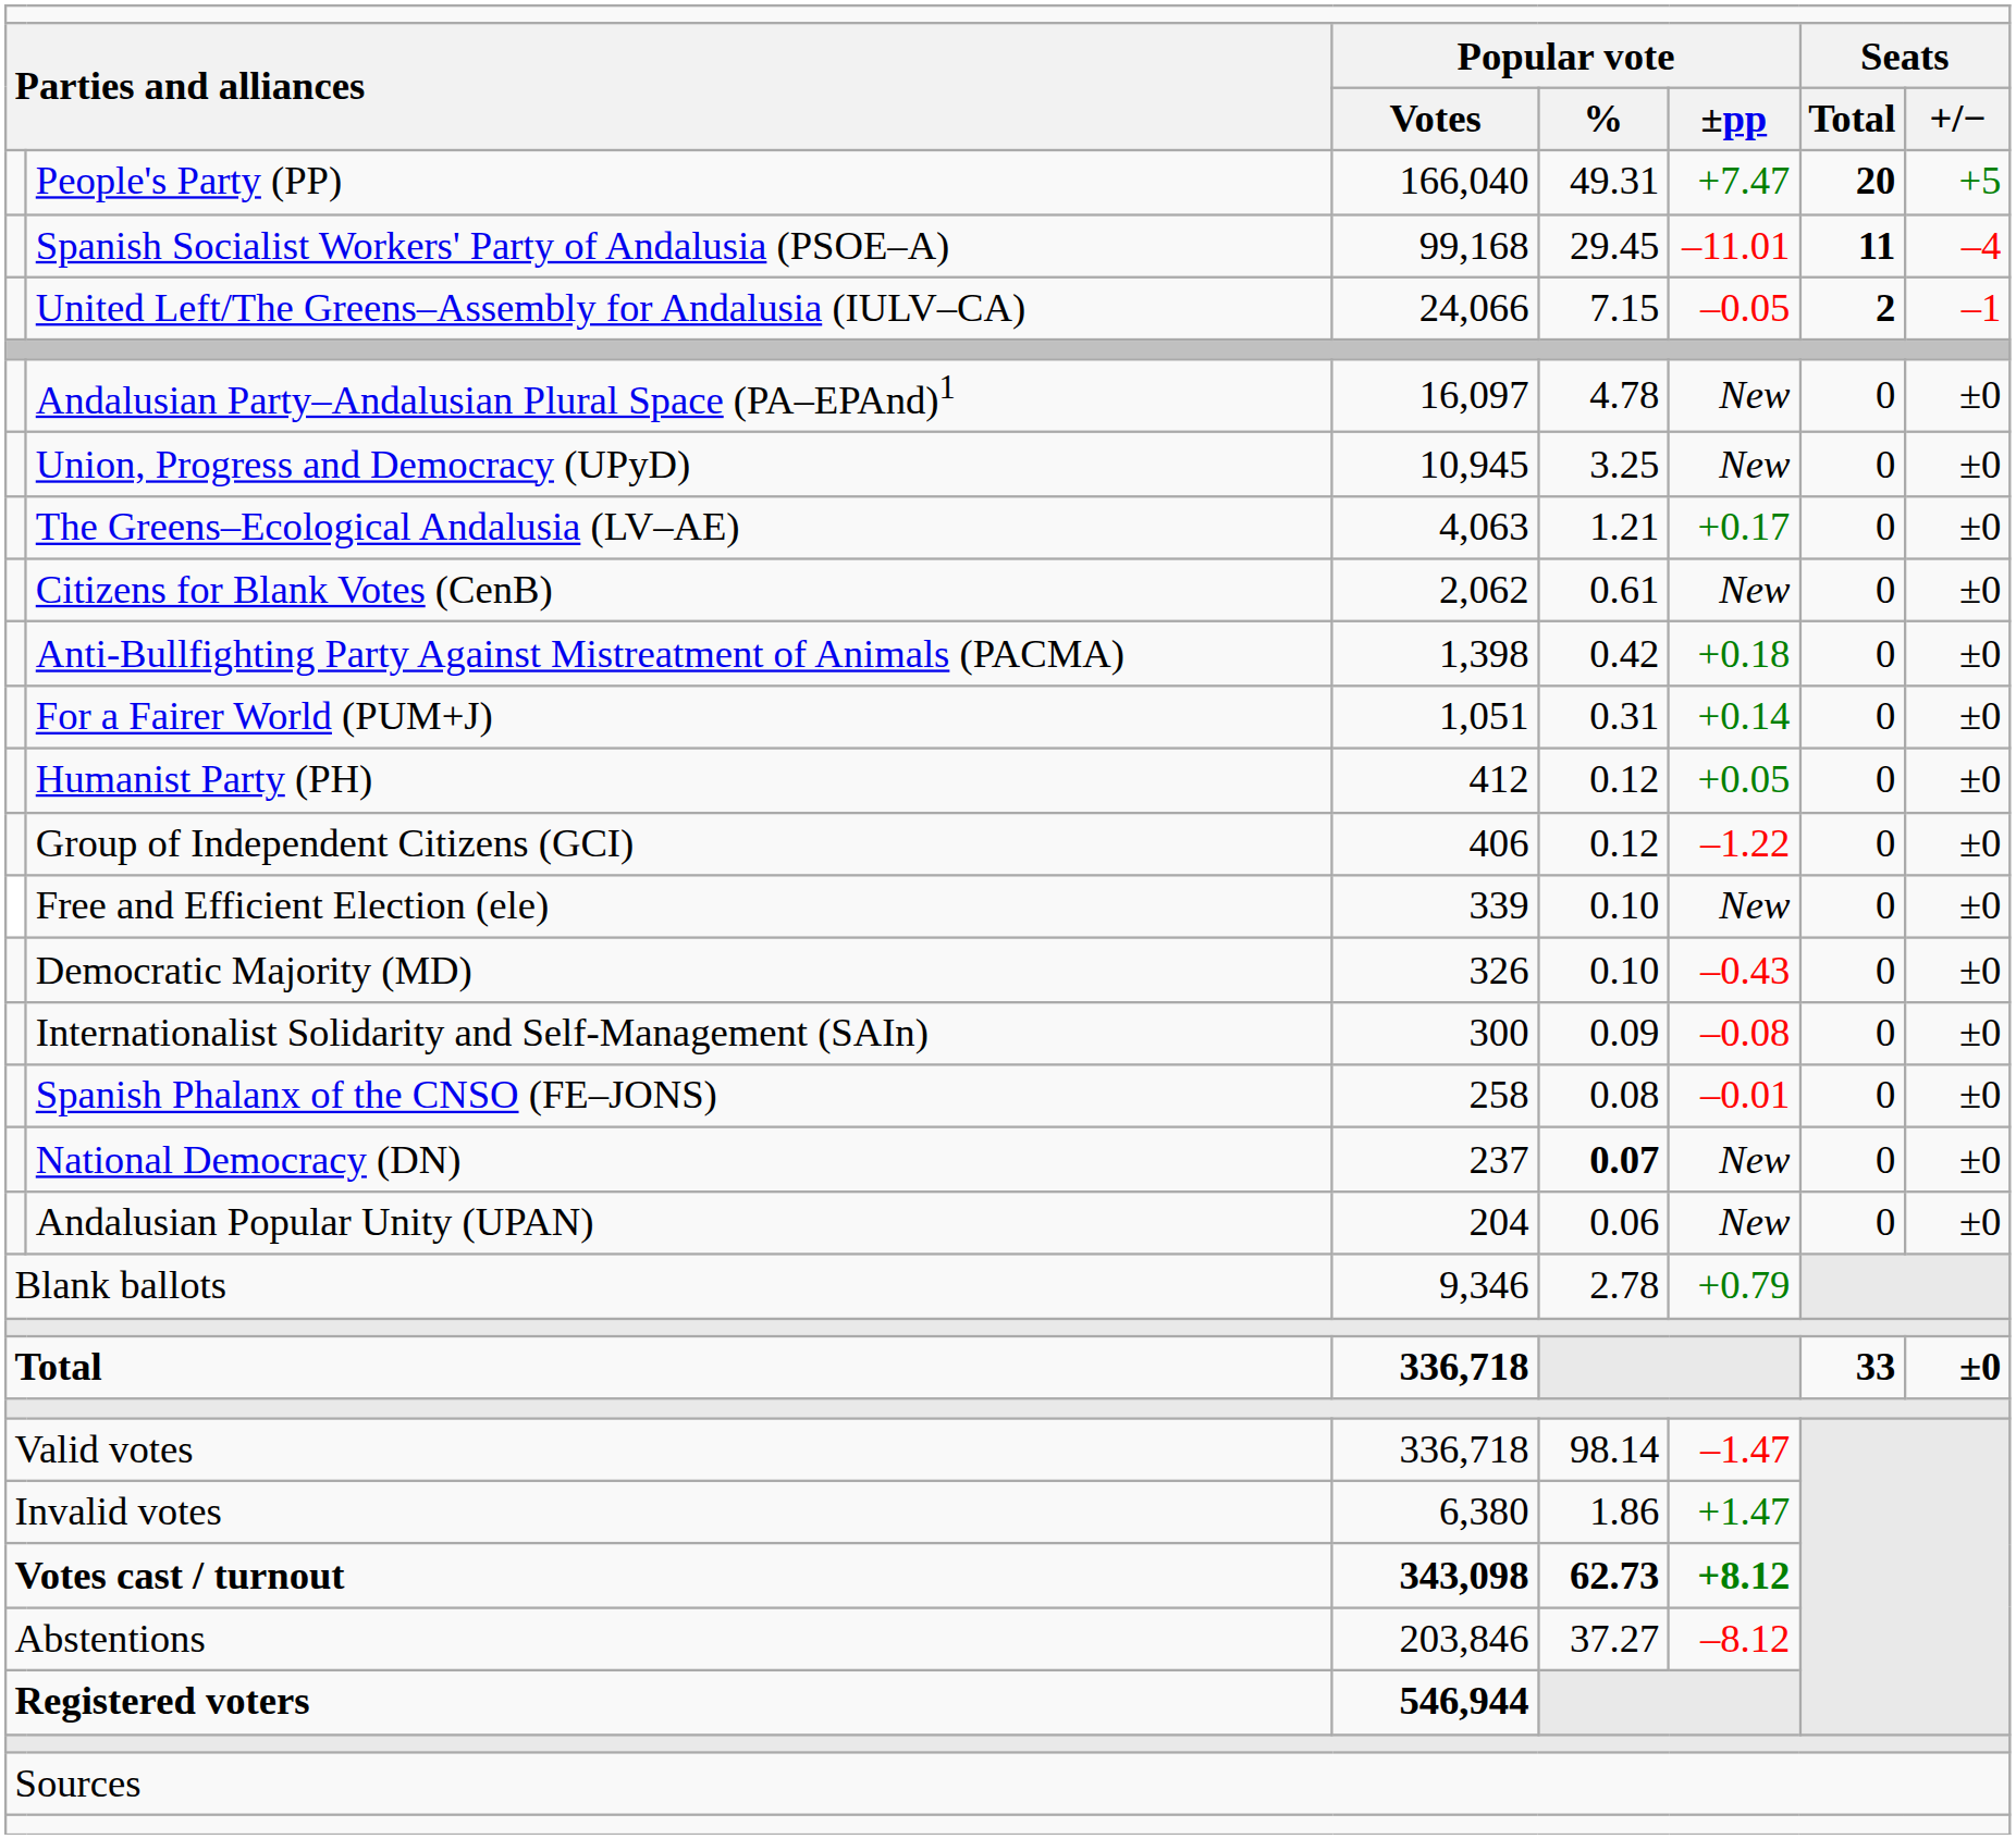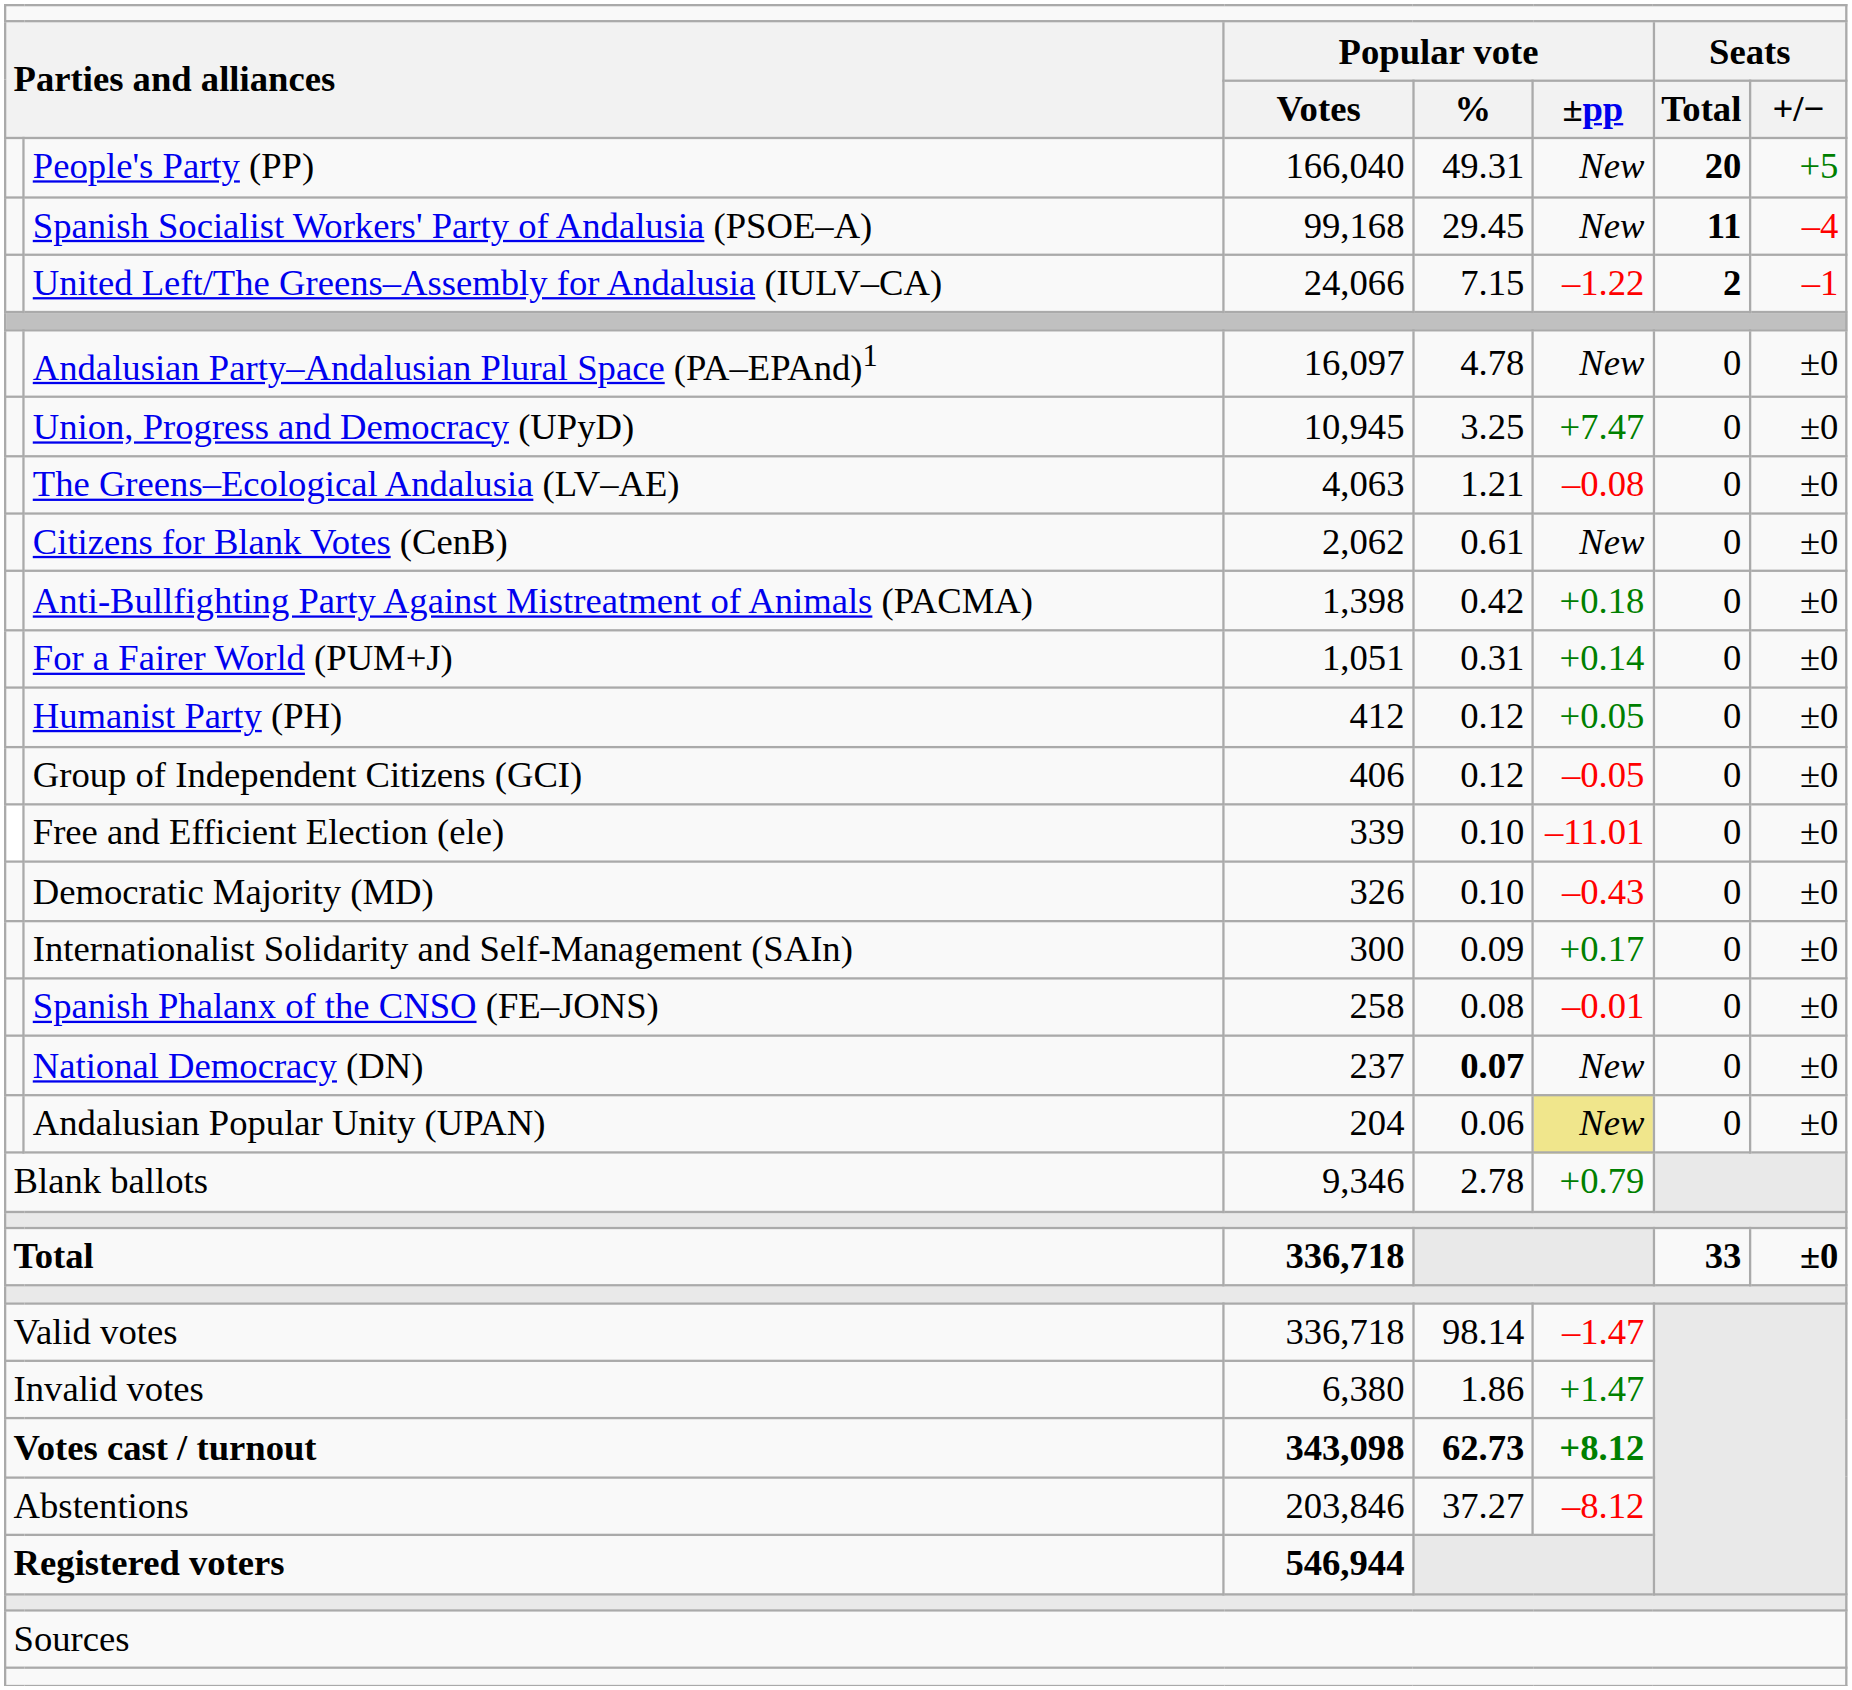People's Party (PP) | column 5: +7.47 -> New
Spanish Socialist Workers' Party of Andalusia (PSOE–A) | column 5: –11.01 -> New
United Left/The Greens–Assembly for Andalusia (IULV–CA) | column 5: –0.05 -> –1.22
Union, Progress and Democracy (UPyD) | column 5: New -> +7.47
The Greens–Ecological Andalusia (LV–AE) | column 5: +0.17 -> –0.08
Group of Independent Citizens (GCI) | column 5: –1.22 -> –0.05
Free and Efficient Election (ele) | column 5: New -> –11.01
Internationalist Solidarity and Self-Management (SAIn) | column 5: –0.08 -> +0.17
Andalusian Popular Unity (UPAN) | column 5: no background -> khaki background
